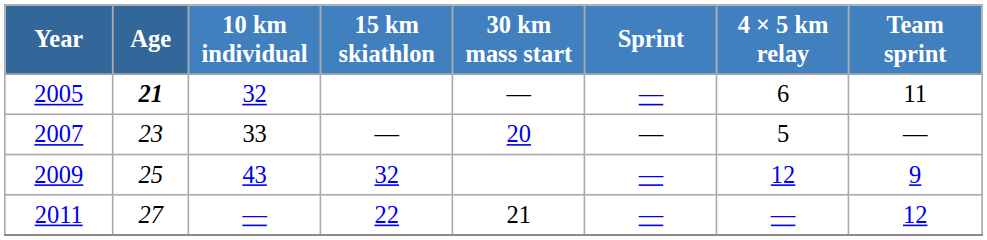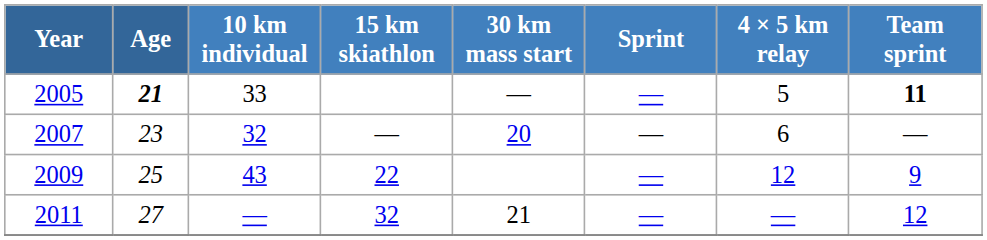2005 | 10 km individual: 32 -> 33
2005 | 4 × 5 km relay: 6 -> 5
2005 | Team sprint: normal -> bold
2007 | 10 km individual: 33 -> 32
2007 | 4 × 5 km relay: 5 -> 6
2009 | 15 km skiathlon: 32 -> 22
2011 | 15 km skiathlon: 22 -> 32
